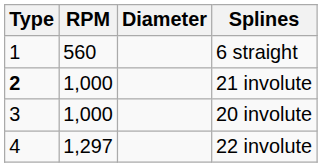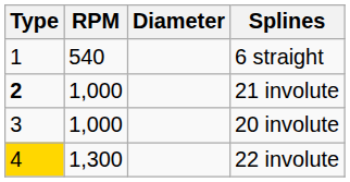6 straight | RPM: 560 -> 540
22 involute | Type: no background -> gold background
22 involute | RPM: 1,297 -> 1,300
